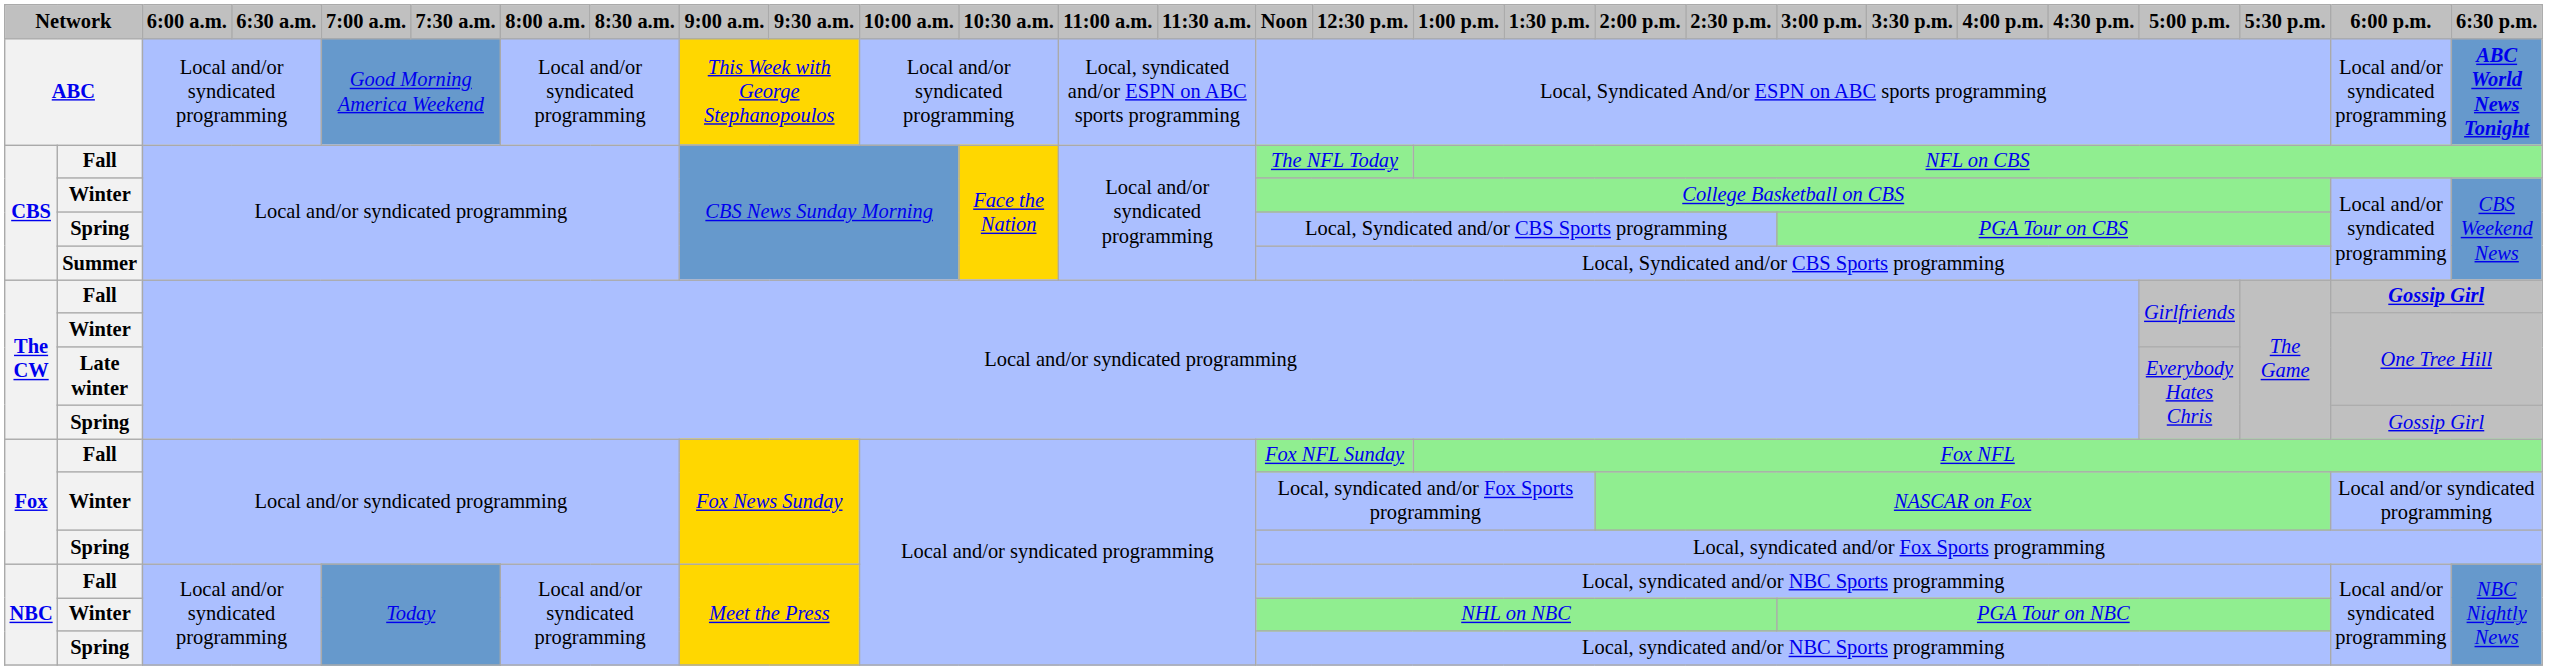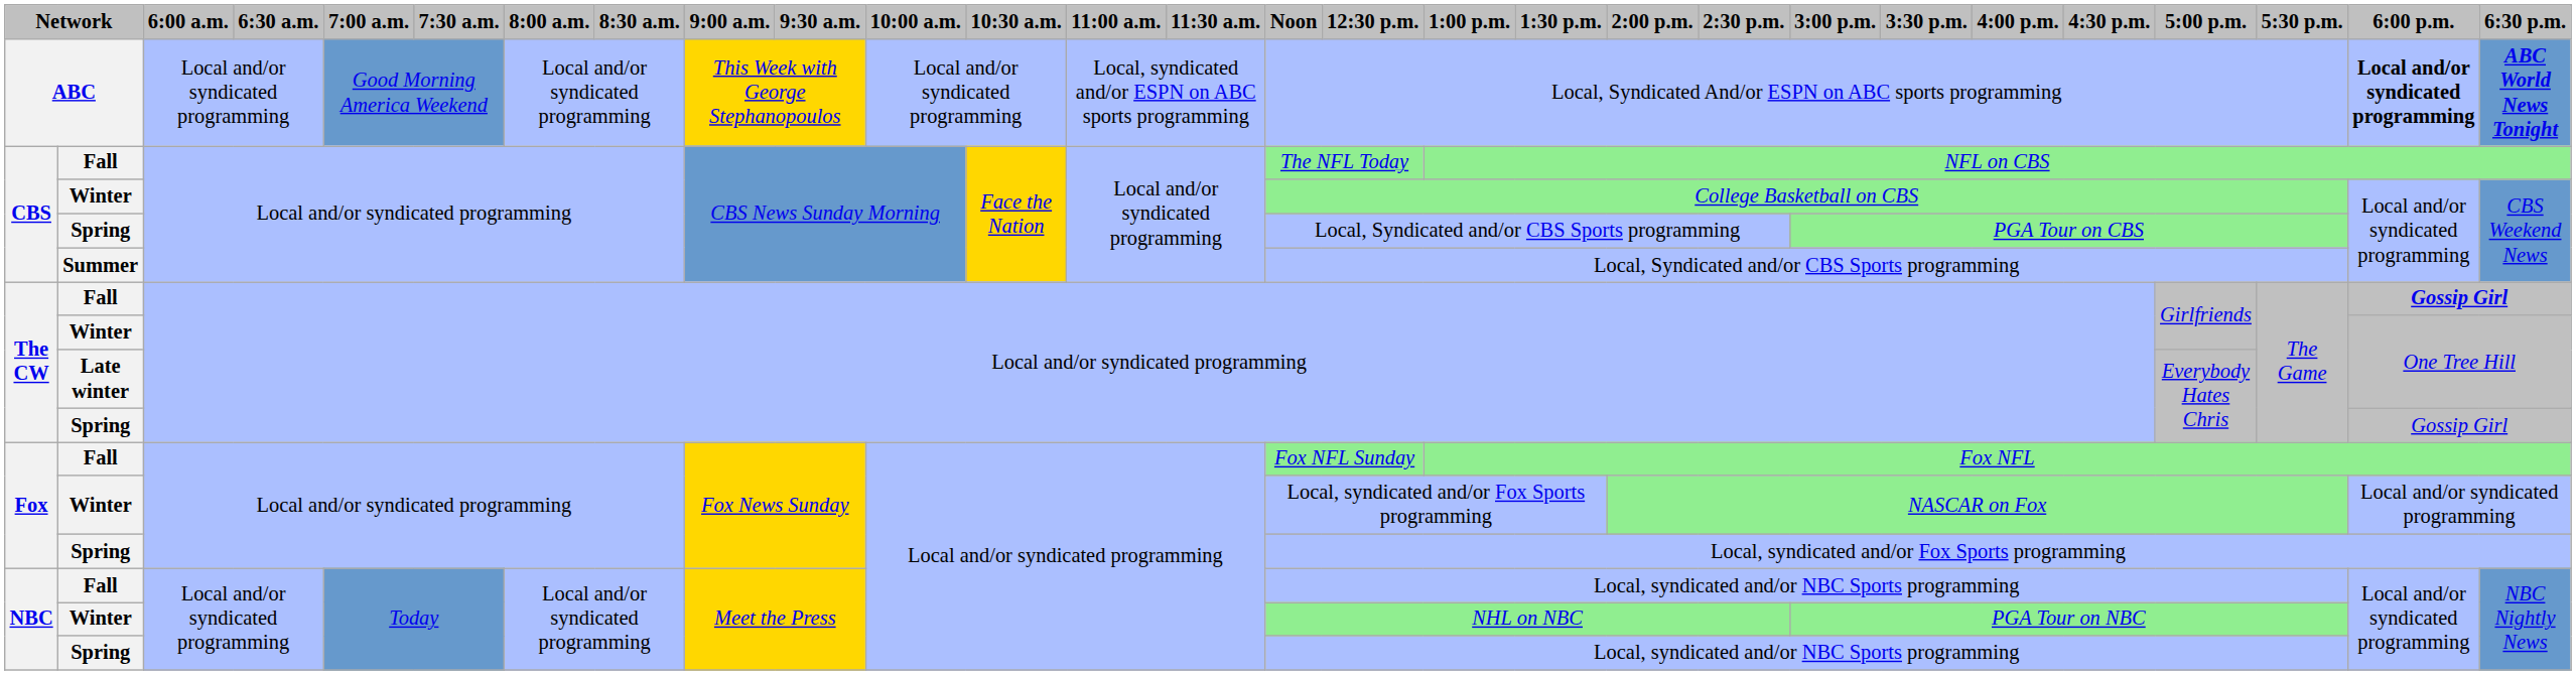ABC | 6:00 p.m.: normal -> bold
